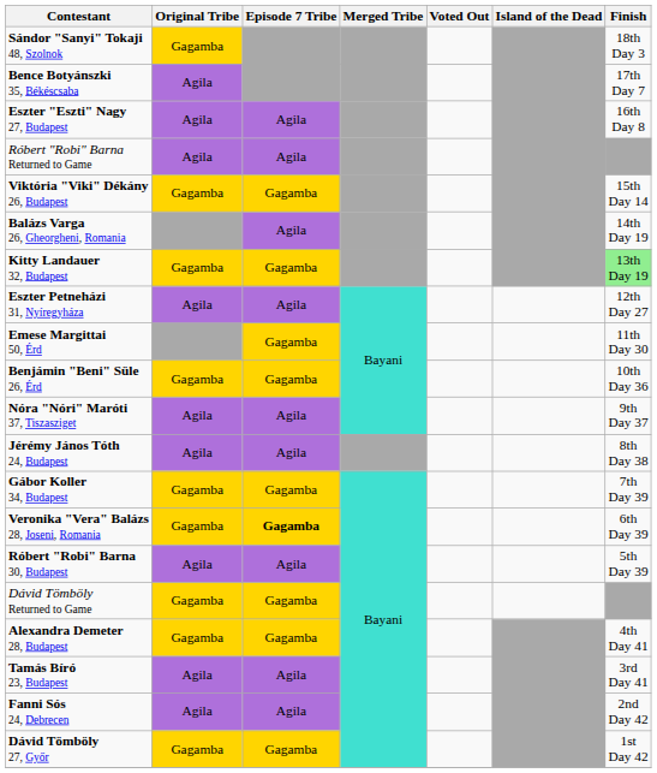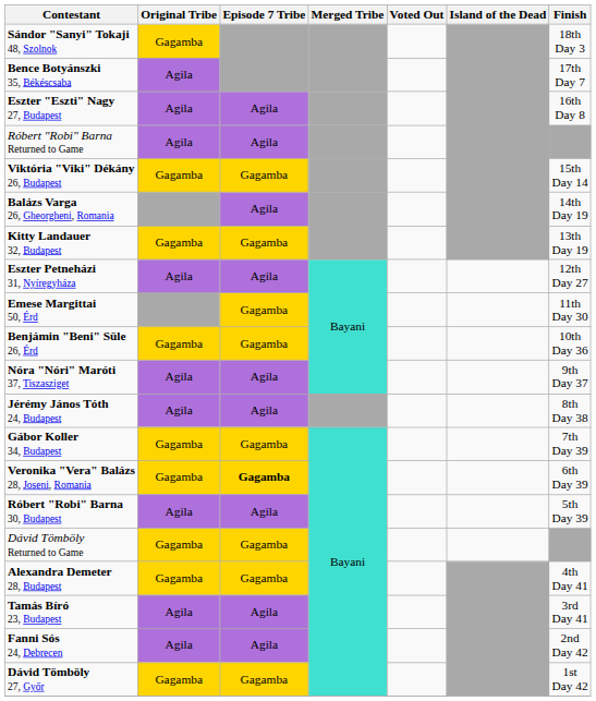Kitty Landauer 32, Budapest | Finish: lightgreen background -> no background
